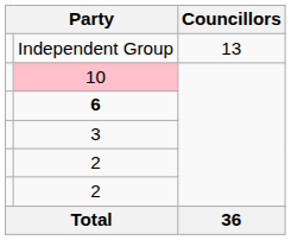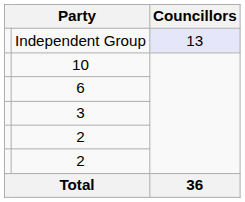Independent Group | Councillors: no background -> lavender background
10 | column 2: pink background -> no background
6 | column 2: bold -> normal
